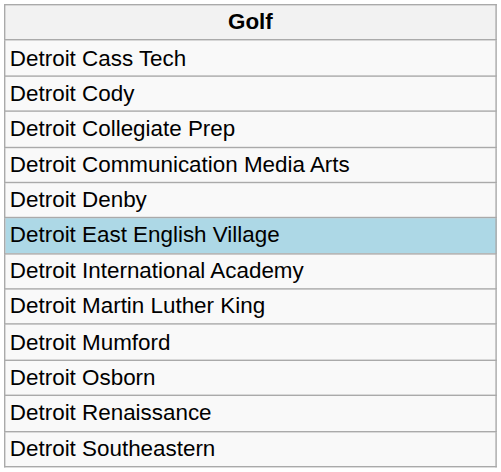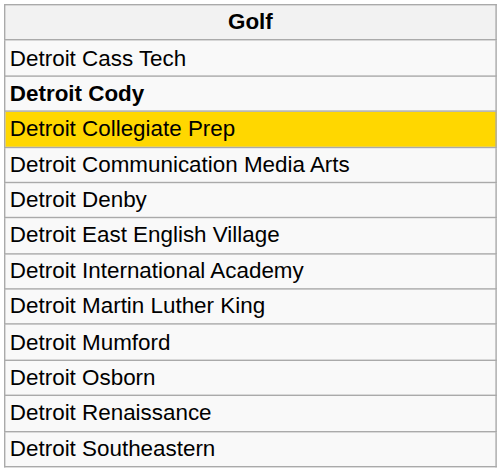row 3 | column 1: normal -> bold
row 4 | column 1: no background -> gold background
row 7 | column 1: lightblue background -> no background
